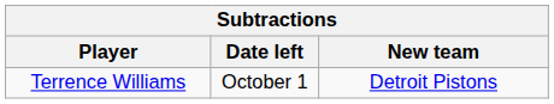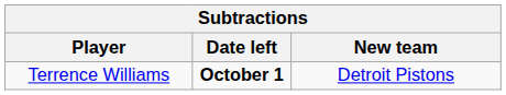Terrence Williams | Date left: normal -> bold
